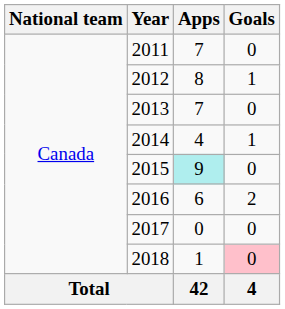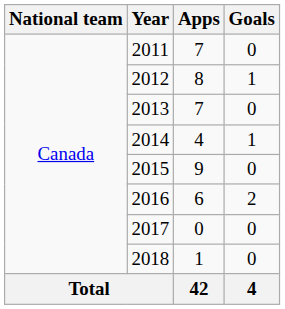2015 | Apps: paleturquoise background -> no background
2018 | Goals: pink background -> no background
